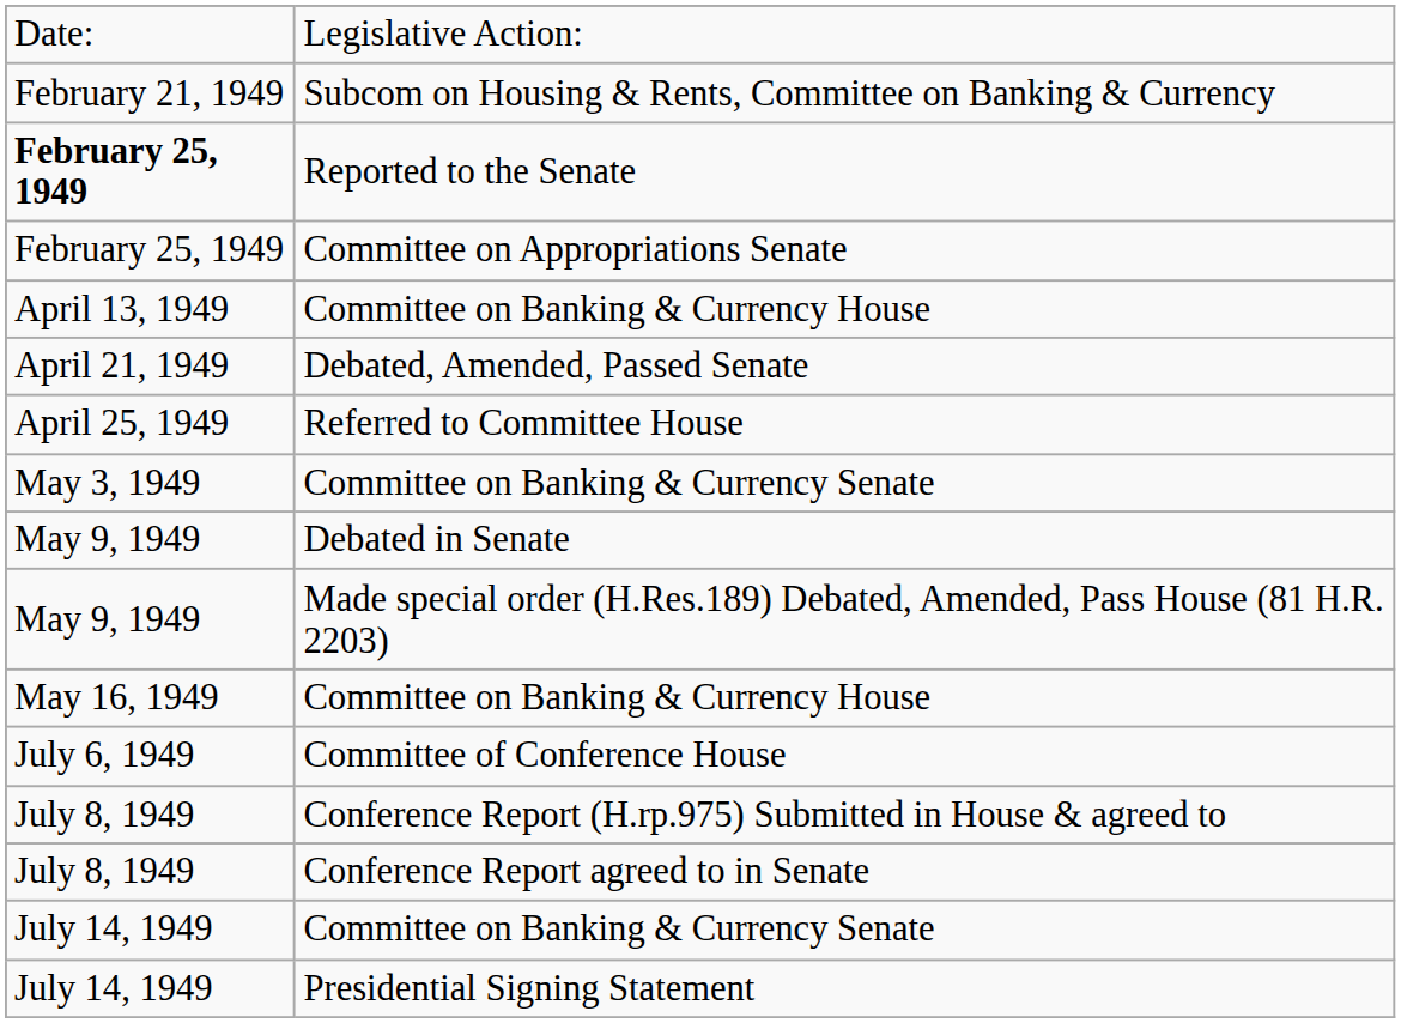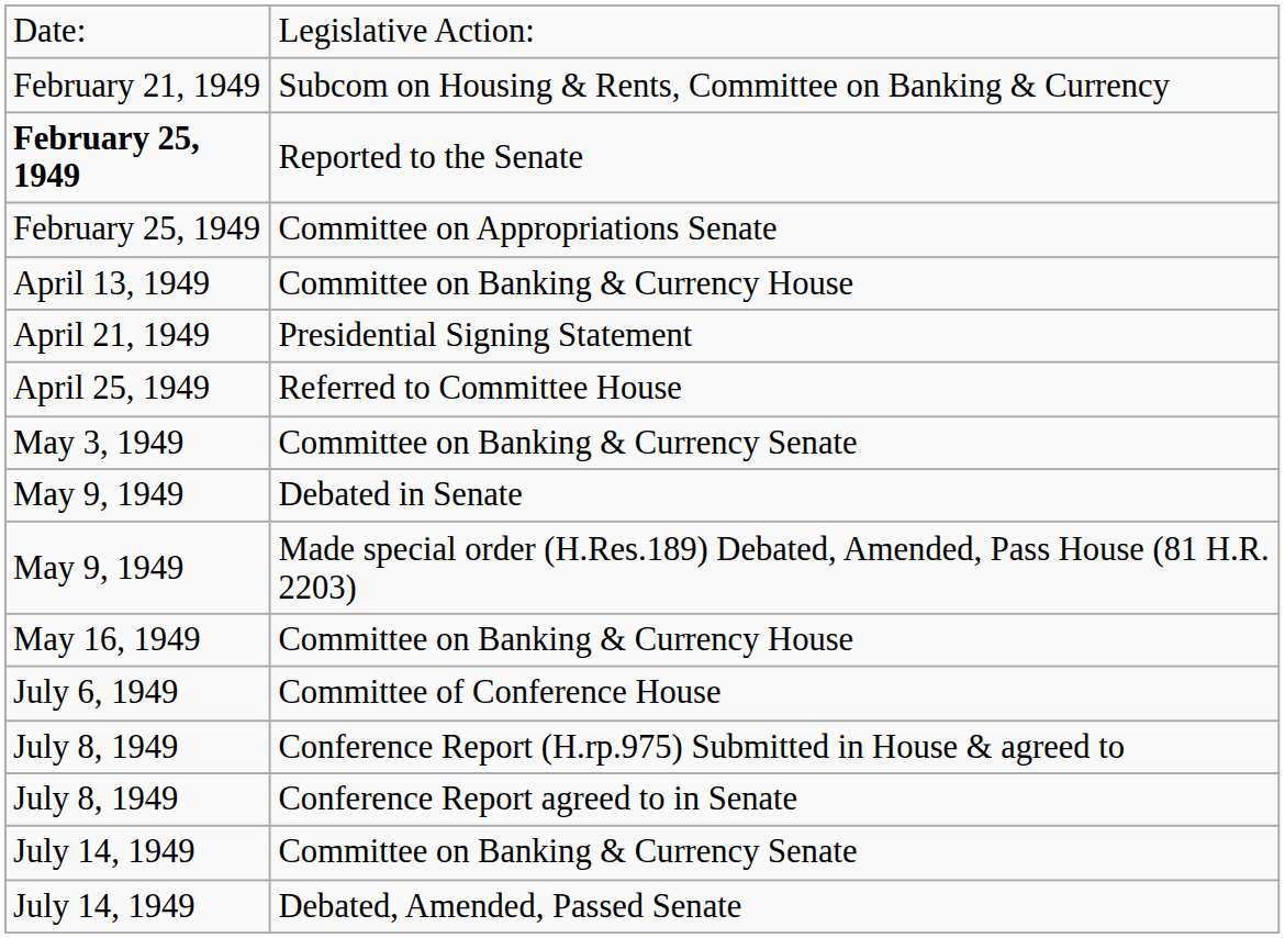row 6 | column 2: Debated, Amended, Passed Senate -> Presidential Signing Statement
row 16 | column 2: Presidential Signing Statement -> Debated, Amended, Passed Senate
